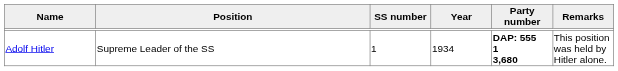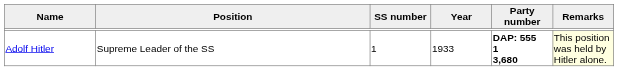Adolf Hitler | Year: 1934 -> 1933
Adolf Hitler | Remarks: no background -> lightyellow background
